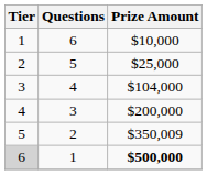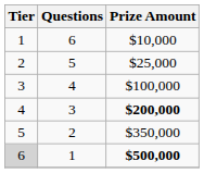row 4 | Prize Amount: $104,000 -> $100,000
row 5 | Prize Amount: normal -> bold
row 6 | Prize Amount: $350,009 -> $350,000
